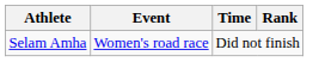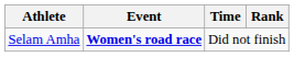Selam Amha | Event: normal -> bold
